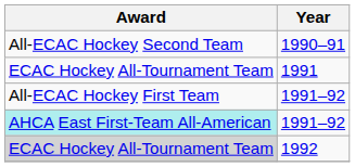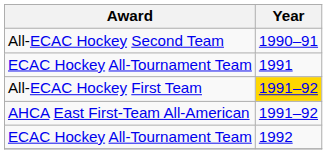row 4 | Year: no background -> gold background
row 5 | Award: paleturquoise background -> no background
row 6 | Award: lightgrey background -> no background
